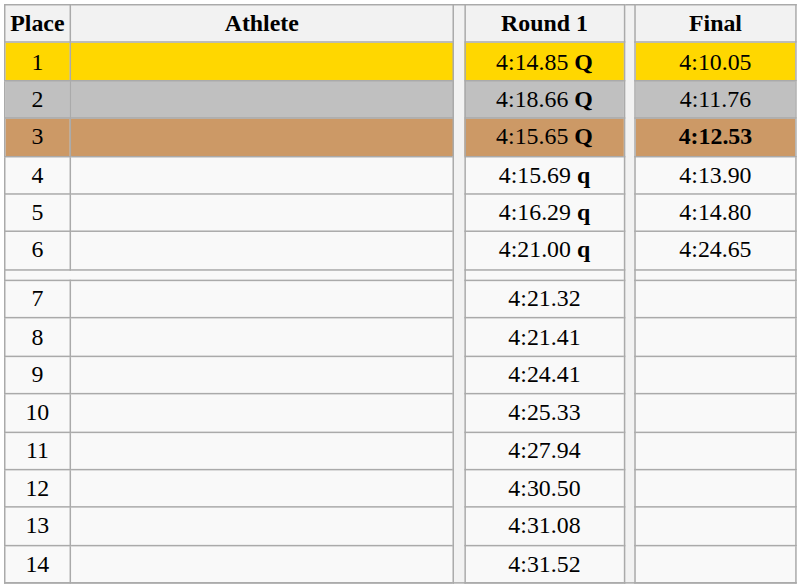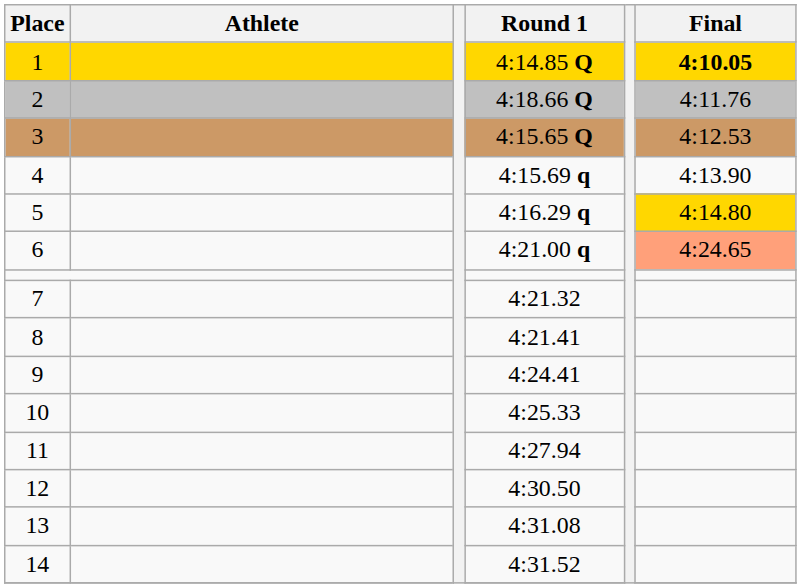1 | Final: normal -> bold
3 | Final: bold -> normal
5 | Final: no background -> gold background
6 | Final: no background -> lightsalmon background
